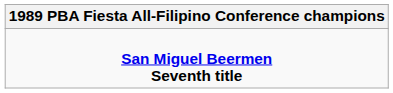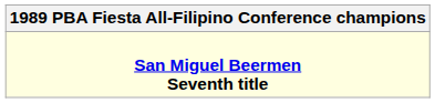row 2 | column 1: no background -> lightyellow background
